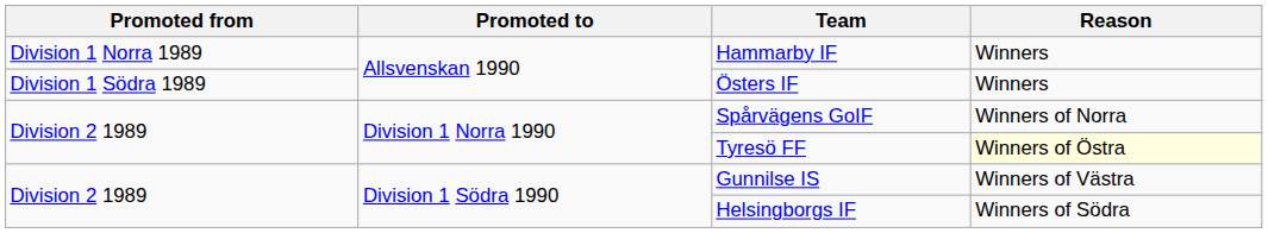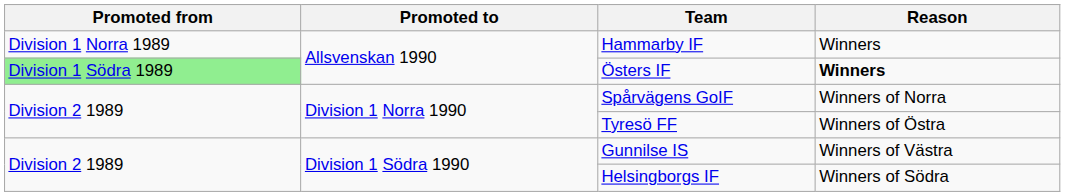Östers IF | Promoted from: no background -> lightgreen background
Östers IF | Reason: normal -> bold
Tyresö FF | Reason: lightyellow background -> no background
